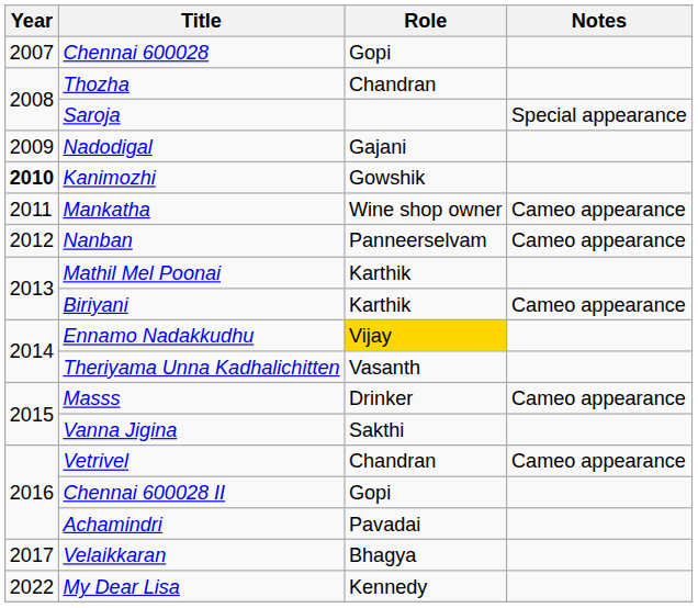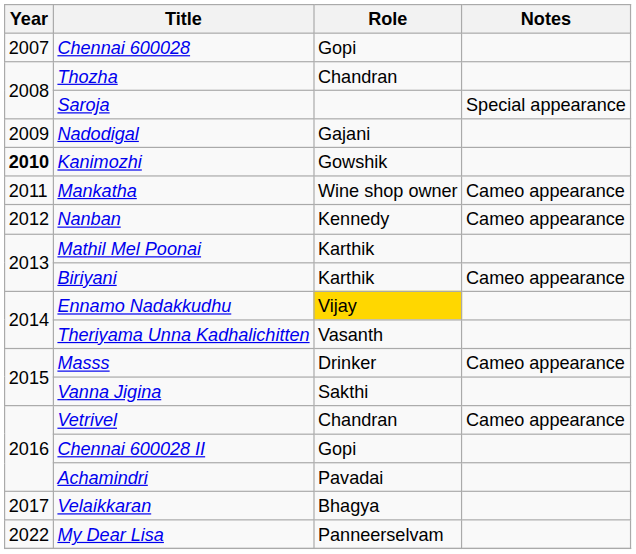Nanban | Role: Panneerselvam -> Kennedy
My Dear Lisa | Role: Kennedy -> Panneerselvam
